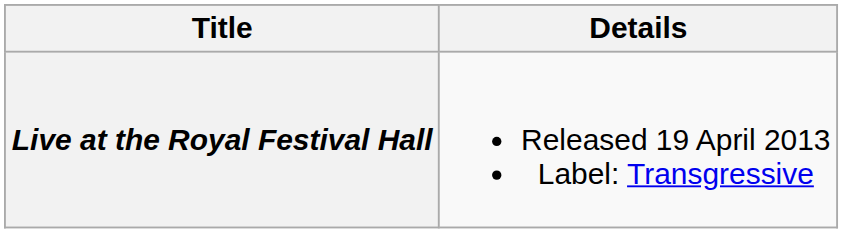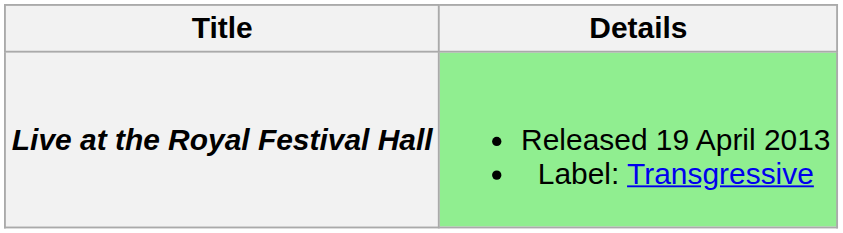Live at the Royal Festival Hall | Details: no background -> lightgreen background
